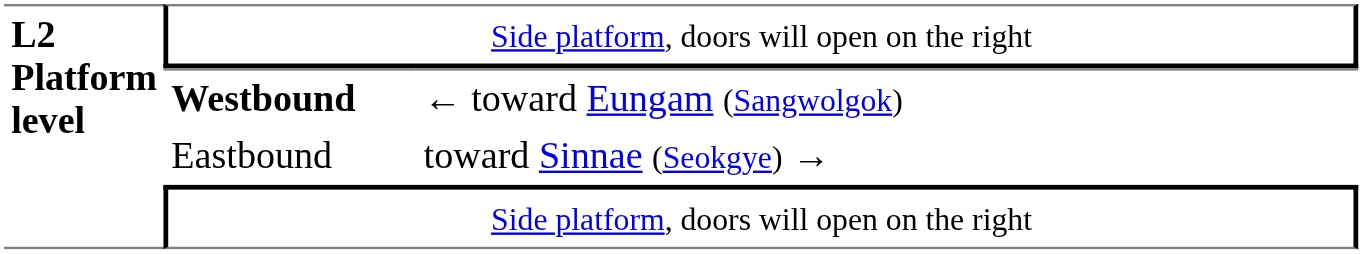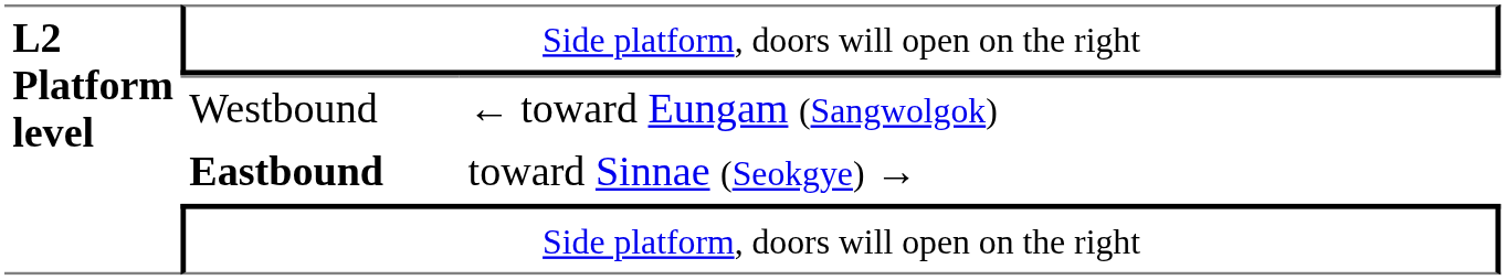Westbound | column 2: bold -> normal
Eastbound | column 2: normal -> bold
